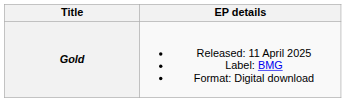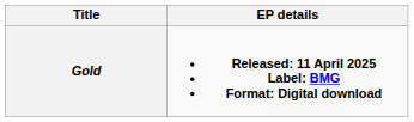Gold | EP details: normal -> bold
